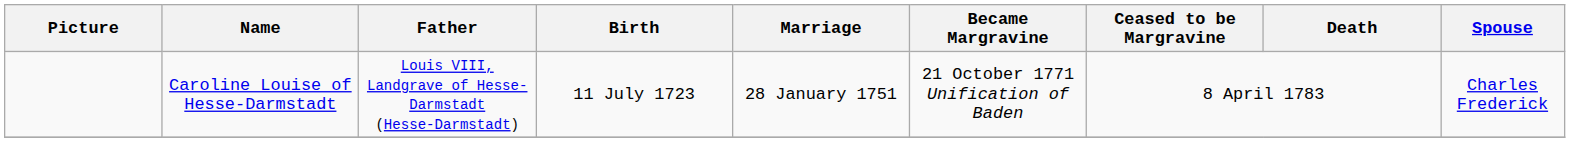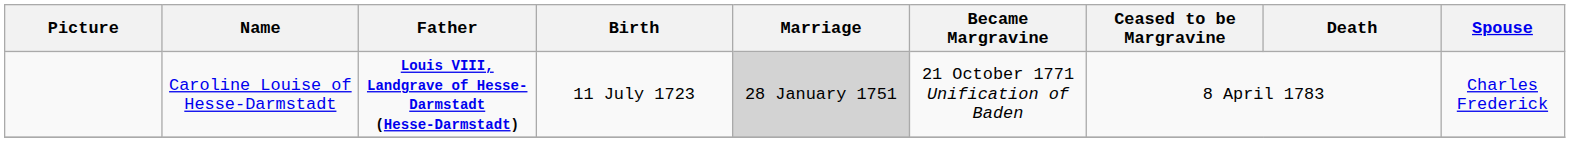Caroline Louise of Hesse-Darmstadt | Father: normal -> bold
Caroline Louise of Hesse-Darmstadt | Marriage: no background -> lightgrey background
